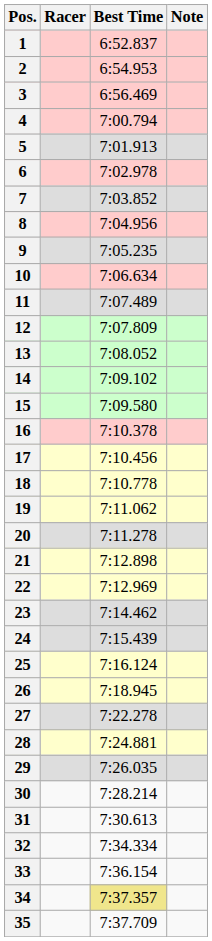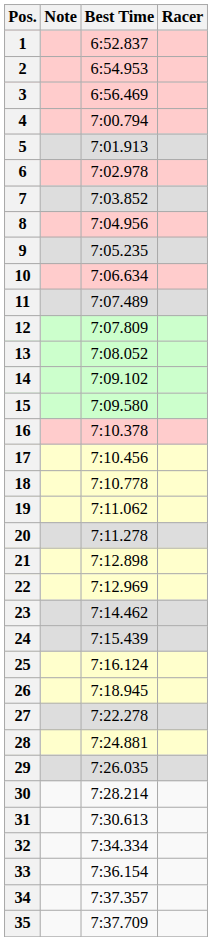columns swapped: Racer <-> Note
34 | Best Time: khaki background -> no background
